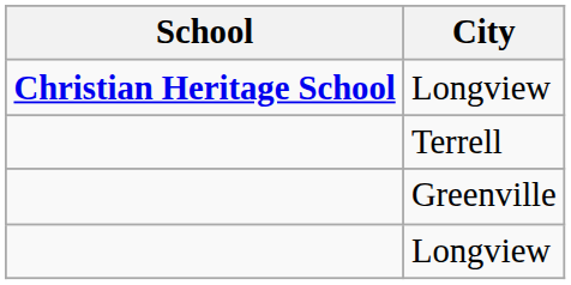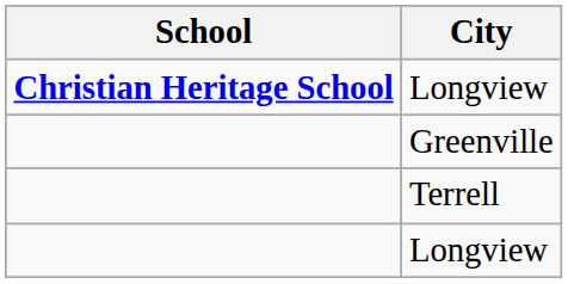row 3 | City: Terrell -> Greenville
row 4 | City: Greenville -> Terrell
